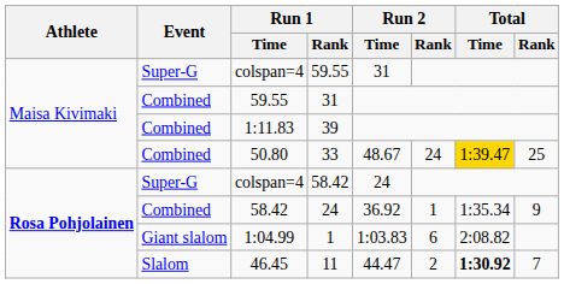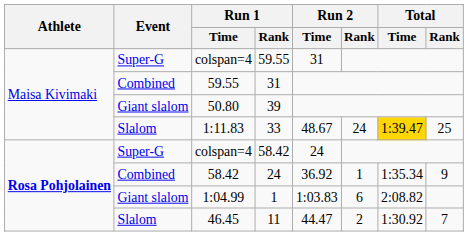39 | Event: Combined -> Giant slalom
39 | Run 1 / Time: 1:11.83 -> 50.80
33 | Event: Combined -> Slalom
33 | Run 1 / Time: 50.80 -> 1:11.83
11 | Total / Time: bold -> normal
